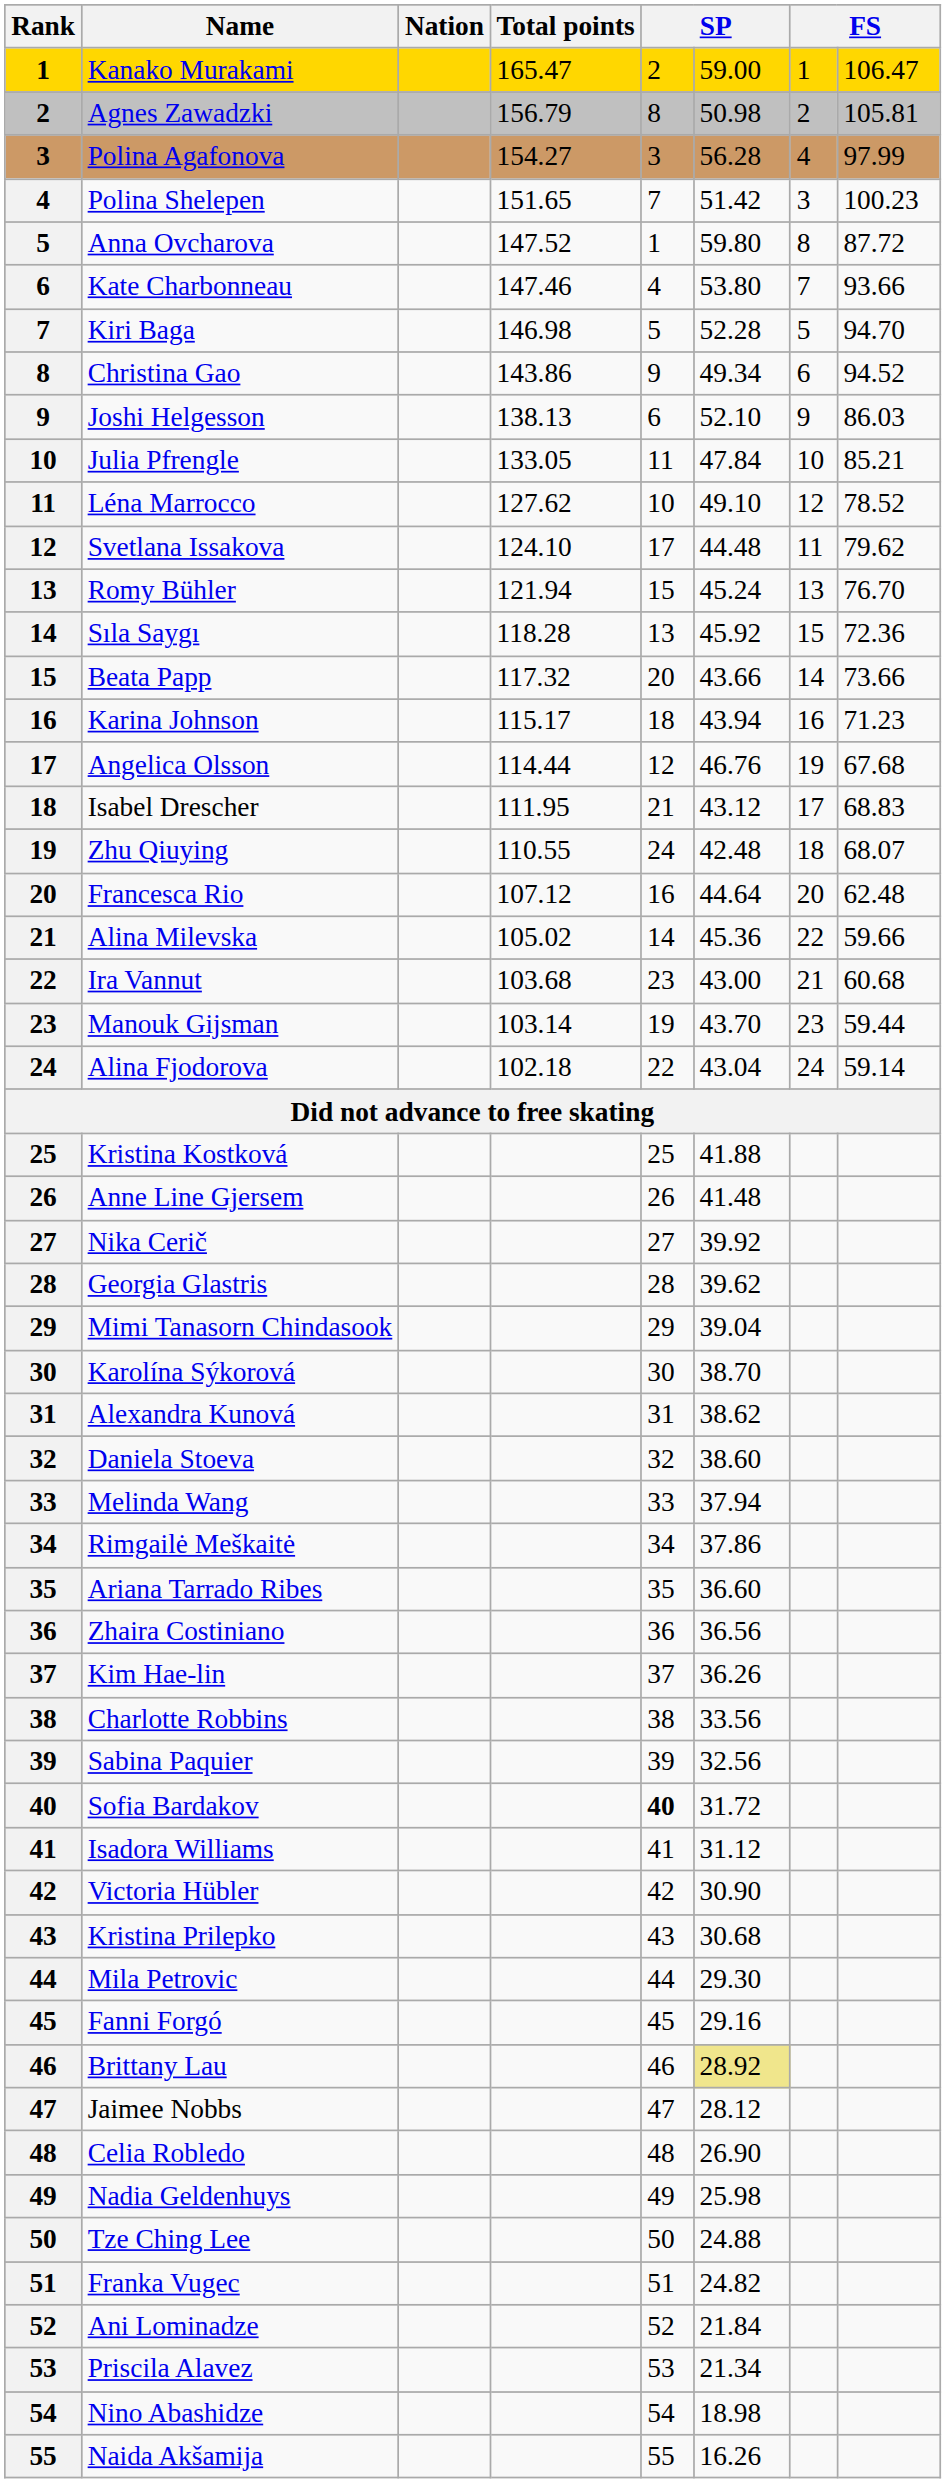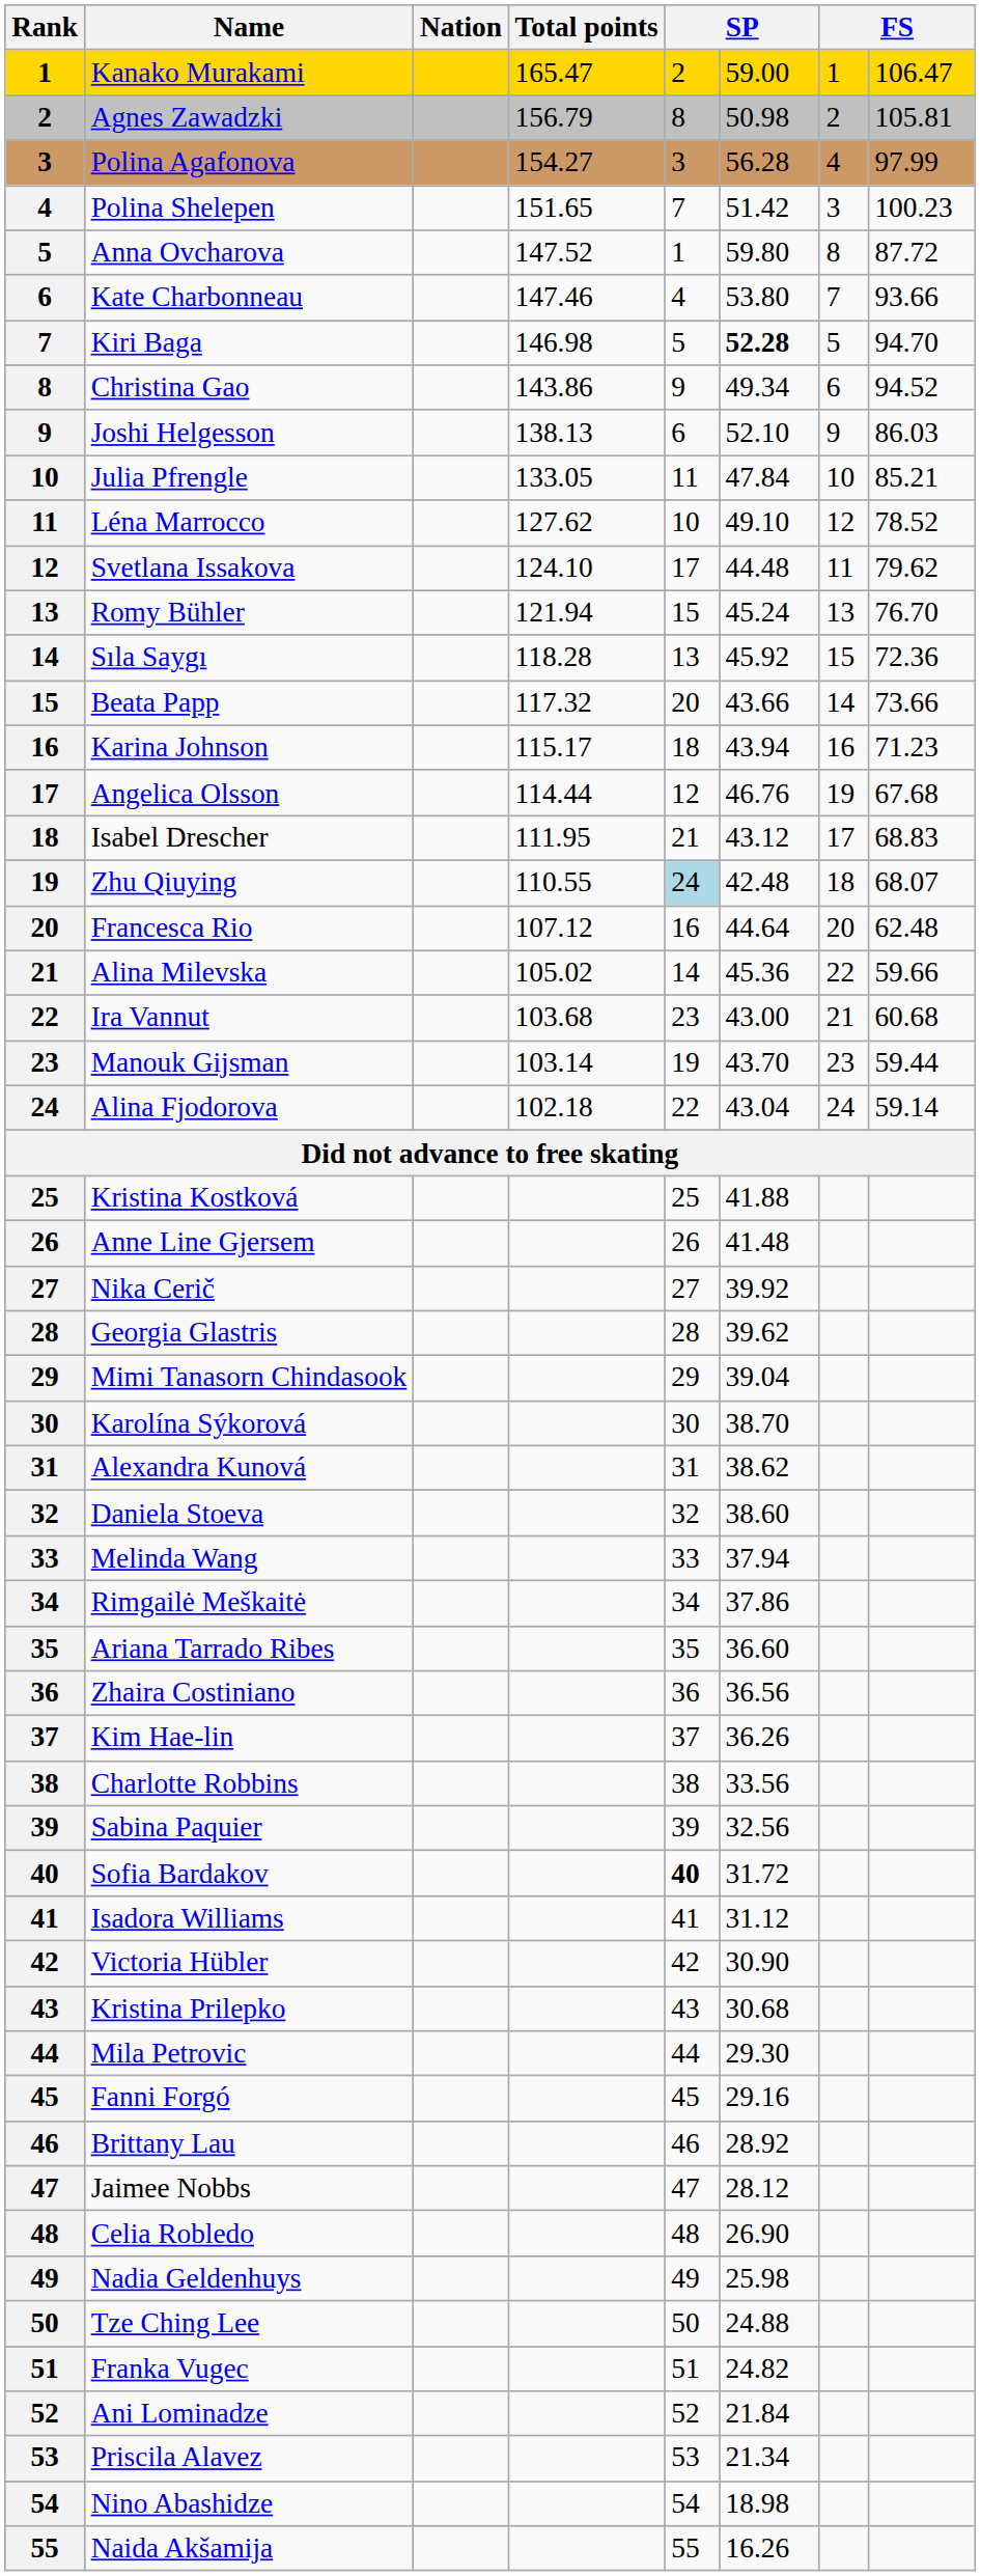Kiri Baga | column 6: normal -> bold
Zhu Qiuying | column 5: no background -> lightblue background
Brittany Lau | column 6: khaki background -> no background
